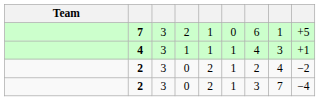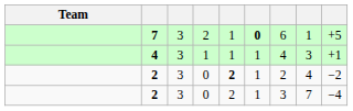row 2 | column 6: normal -> bold
row 4 | column 5: normal -> bold
